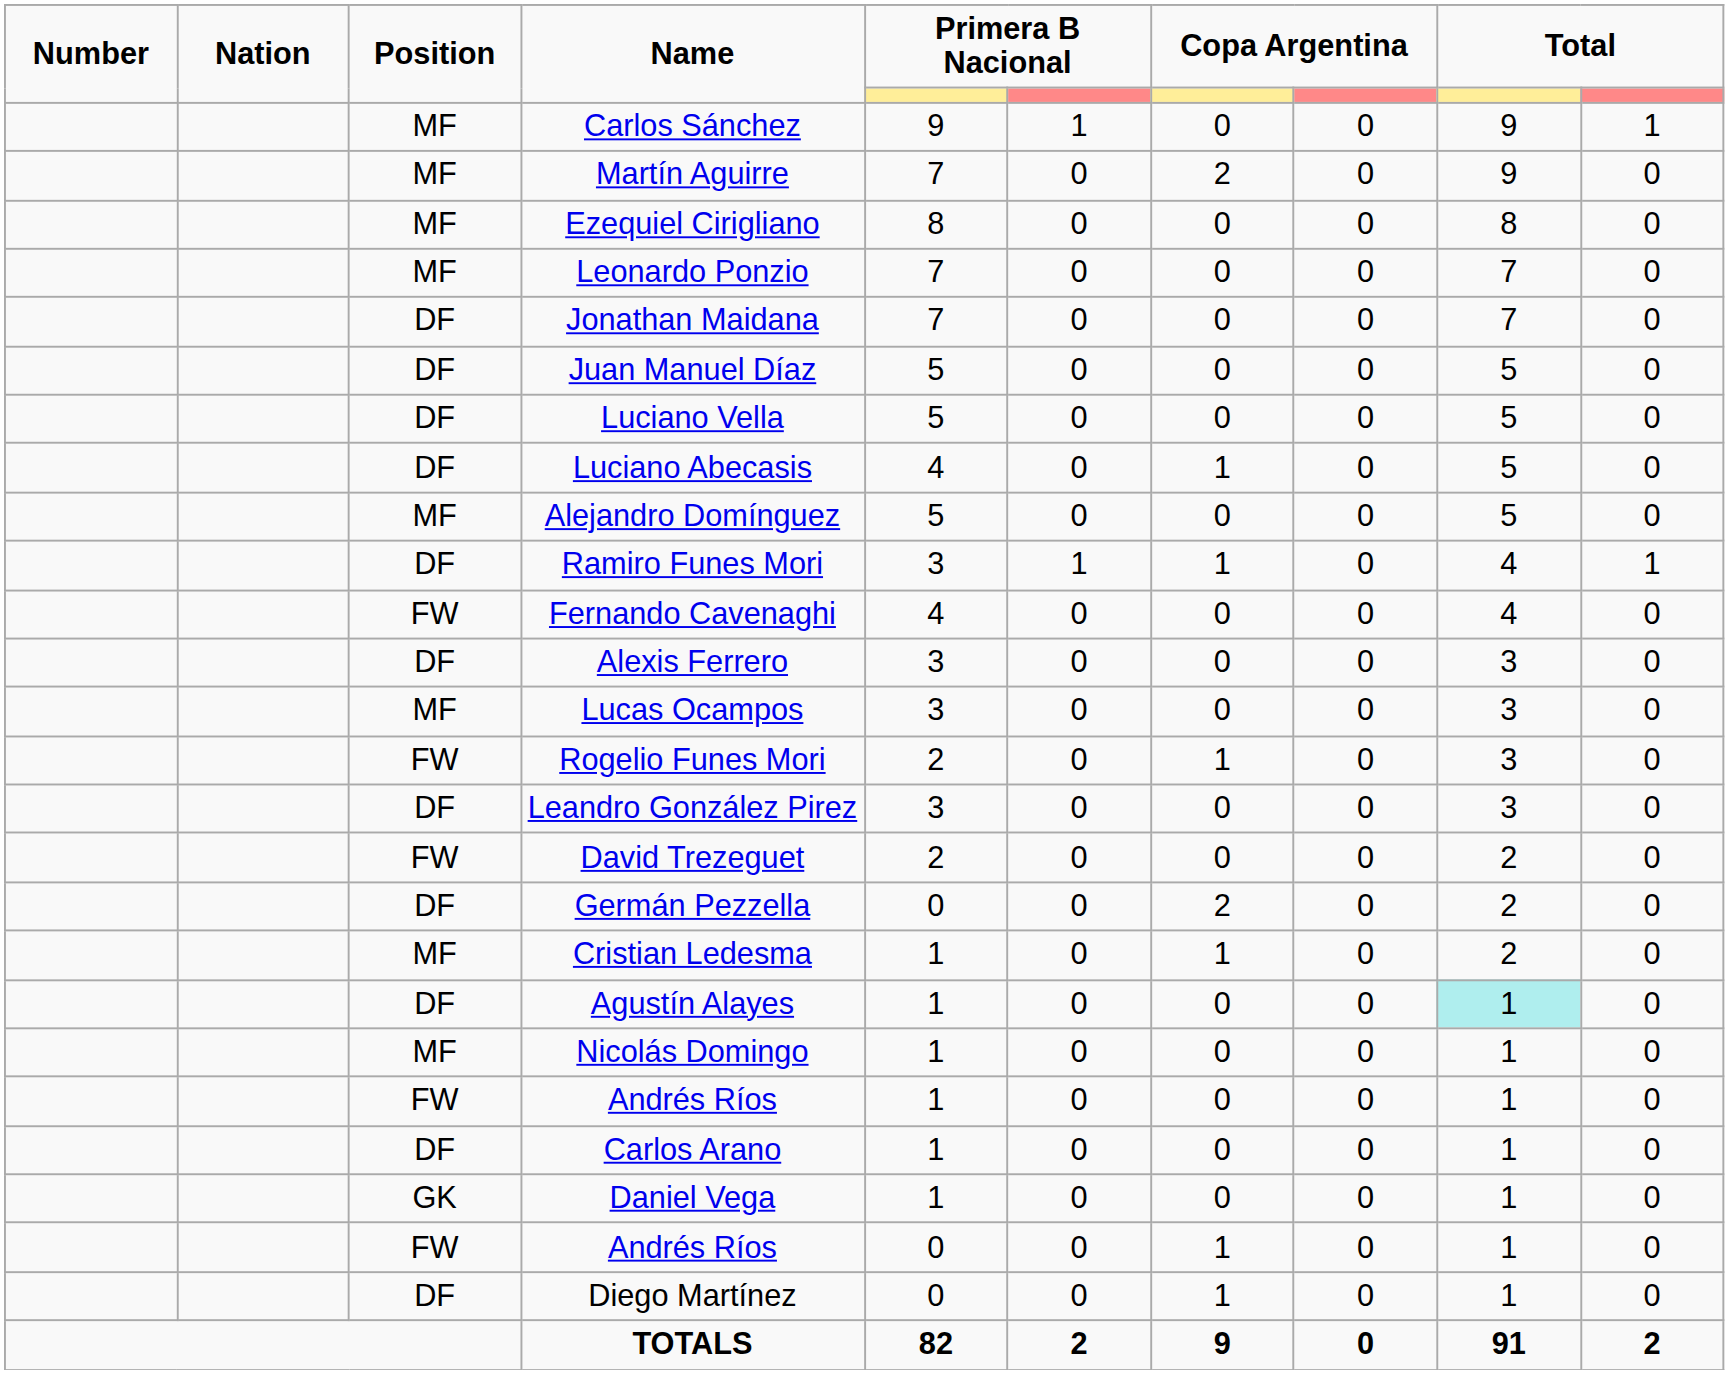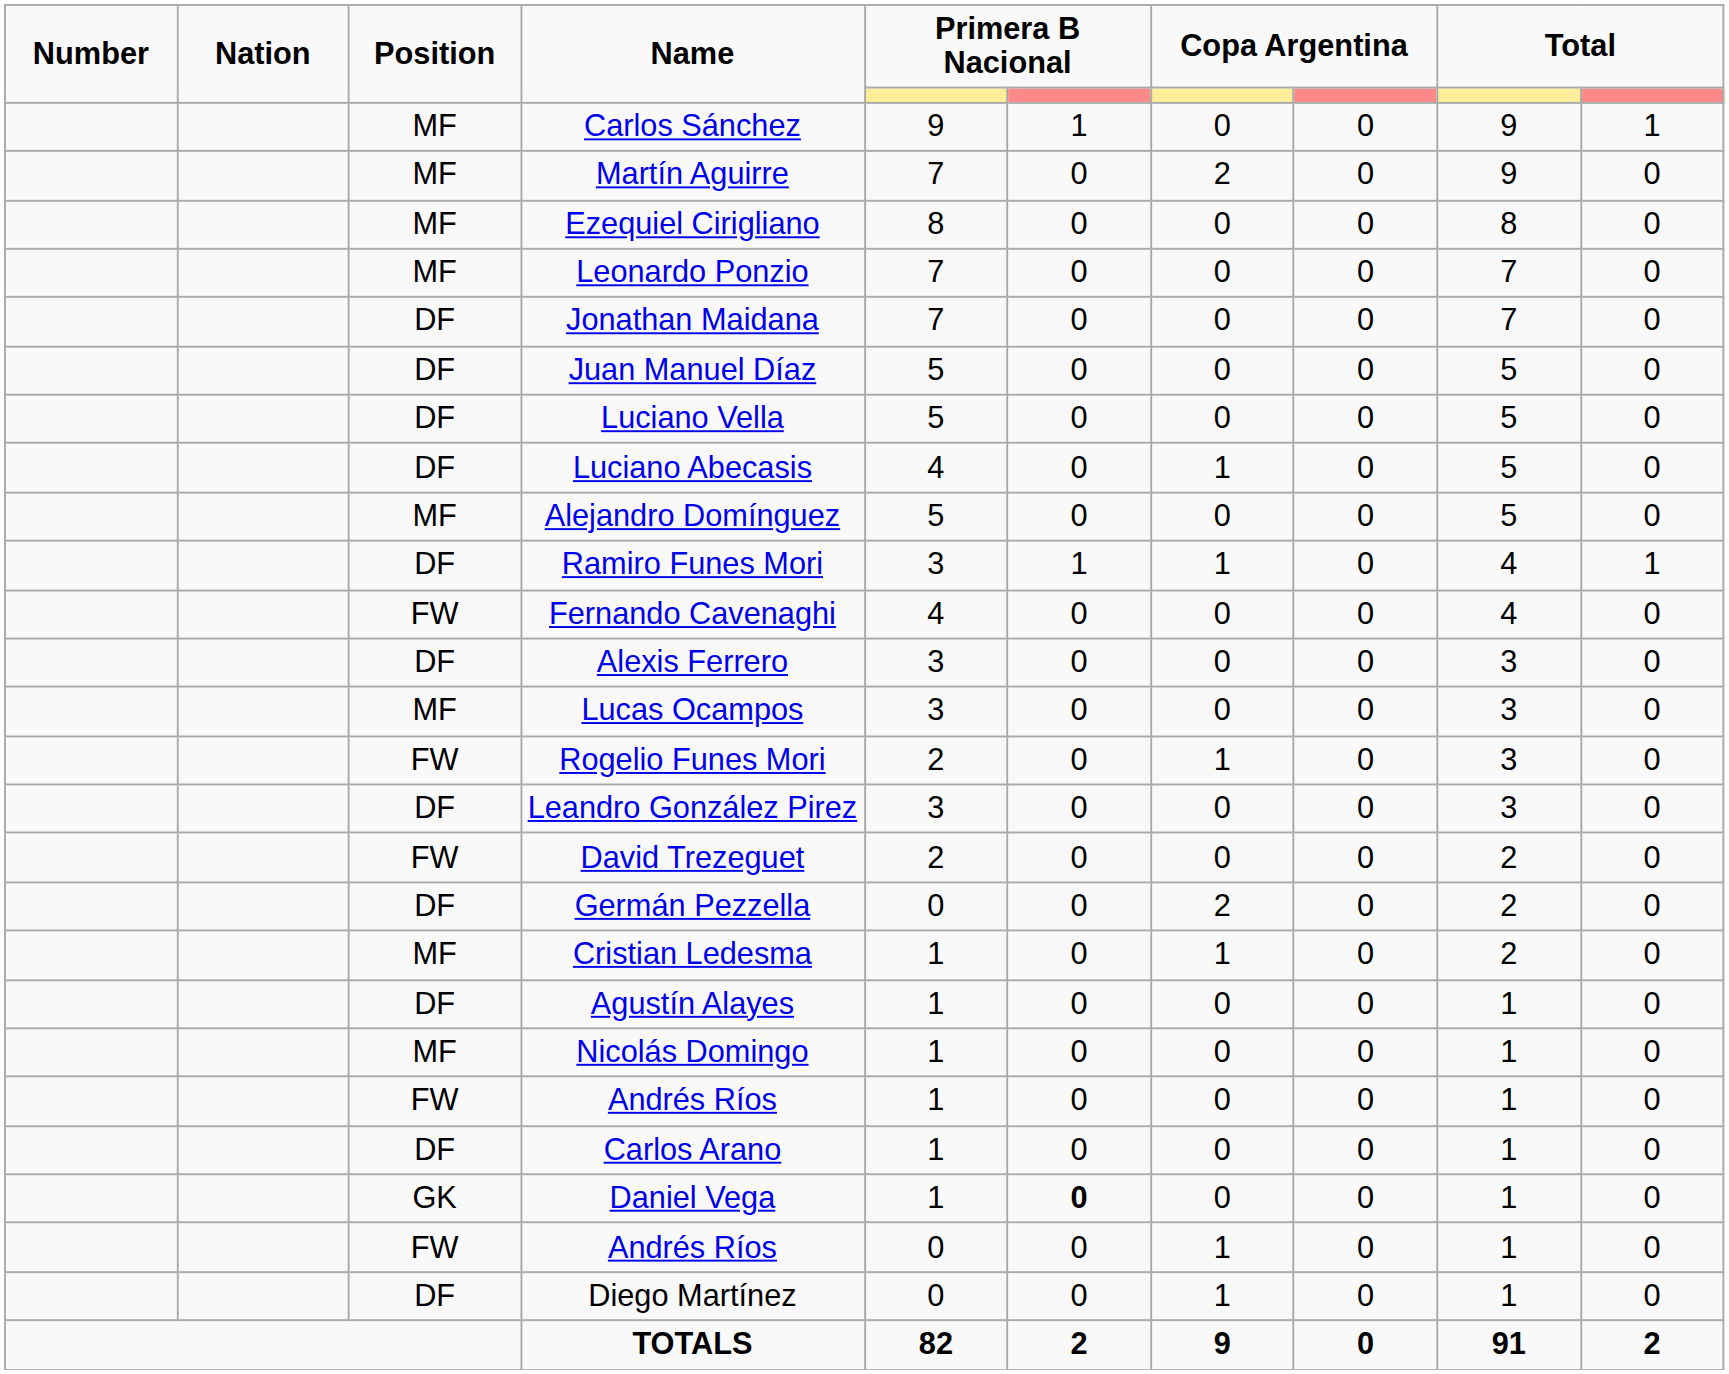Agustín Alayes | column 9: paleturquoise background -> no background
Daniel Vega | column 6: normal -> bold
